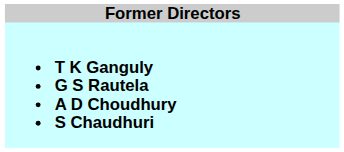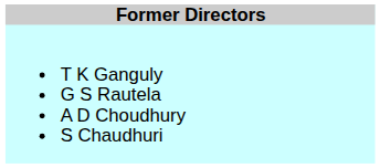row 2 | column 1: bold -> normal
